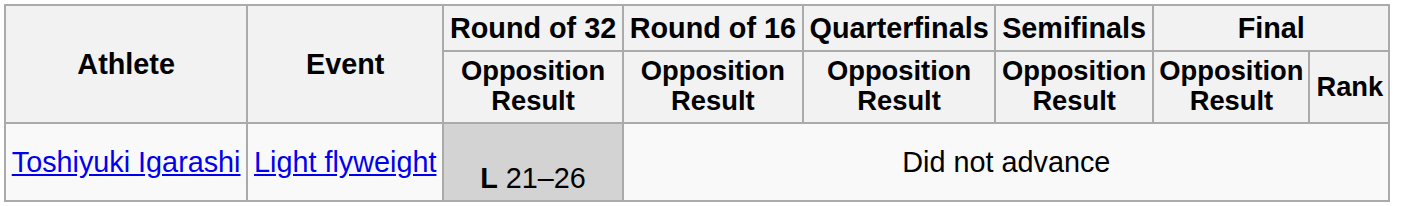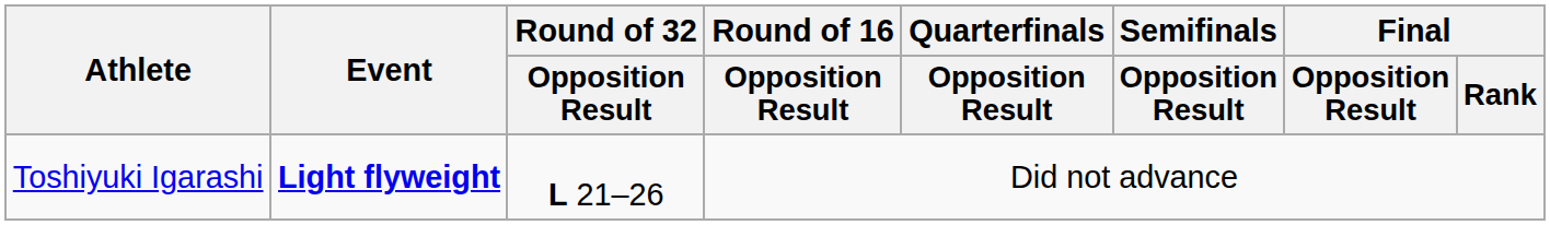Toshiyuki Igarashi | Event: normal -> bold
Toshiyuki Igarashi | Round of 32 / Opposition Result: lightgrey background -> no background
